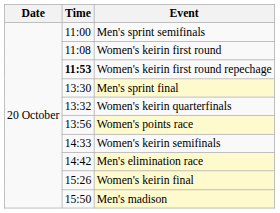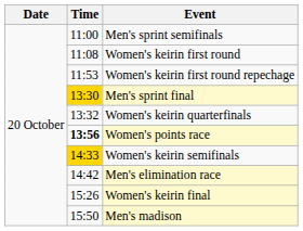Women's keirin first round repechage | Time: bold -> normal
Men's sprint final | Time: no background -> gold background
Women's points race | Time: normal -> bold
Women's keirin semifinals | Time: no background -> gold background
